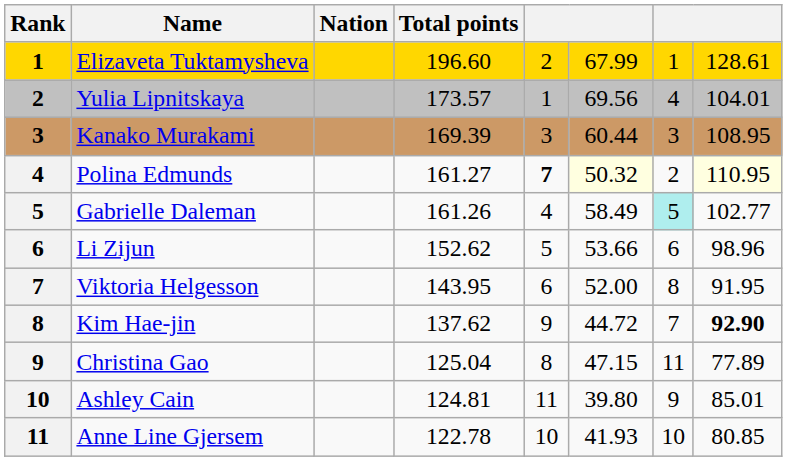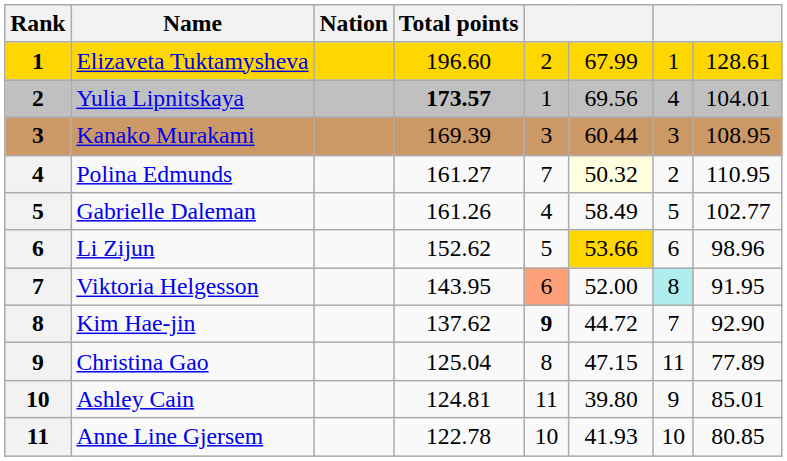Yulia Lipnitskaya | Total points: normal -> bold
Polina Edmunds | column 5: bold -> normal
Polina Edmunds | column 8: lightyellow background -> no background
Gabrielle Daleman | column 7: paleturquoise background -> no background
Li Zijun | column 6: no background -> gold background
Viktoria Helgesson | column 5: no background -> lightsalmon background
Viktoria Helgesson | column 7: no background -> paleturquoise background
Kim Hae-jin | column 5: normal -> bold
Kim Hae-jin | column 8: bold -> normal
